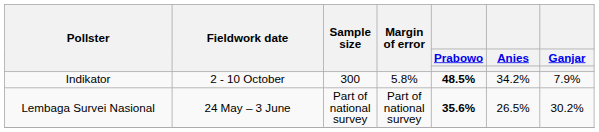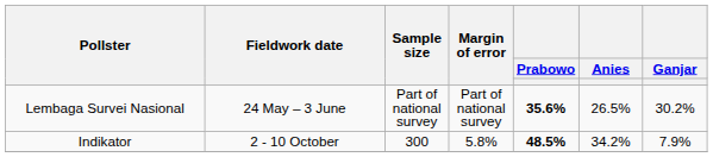rows swapped: Indikator <-> Lembaga Survei Nasional
